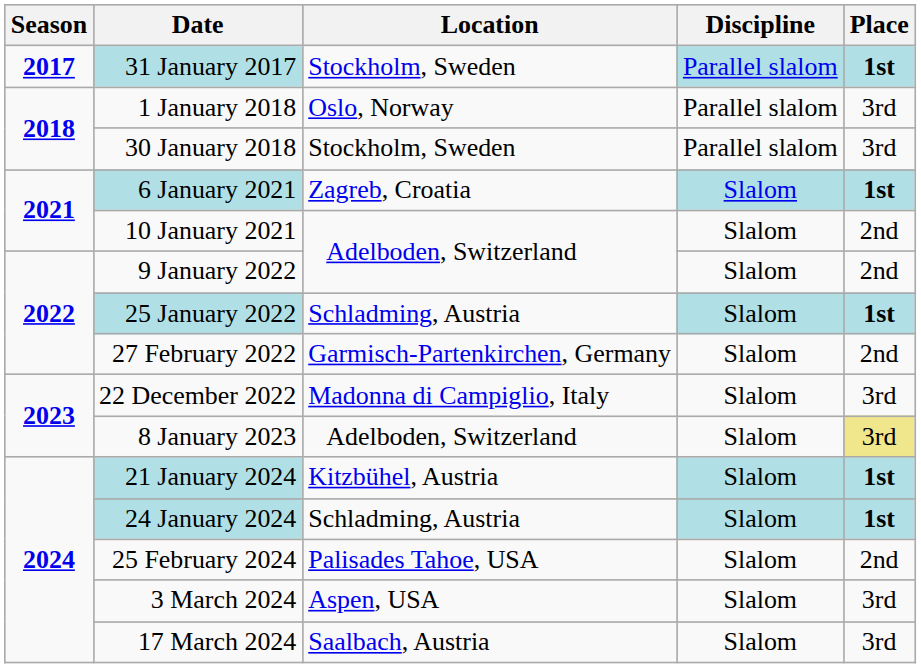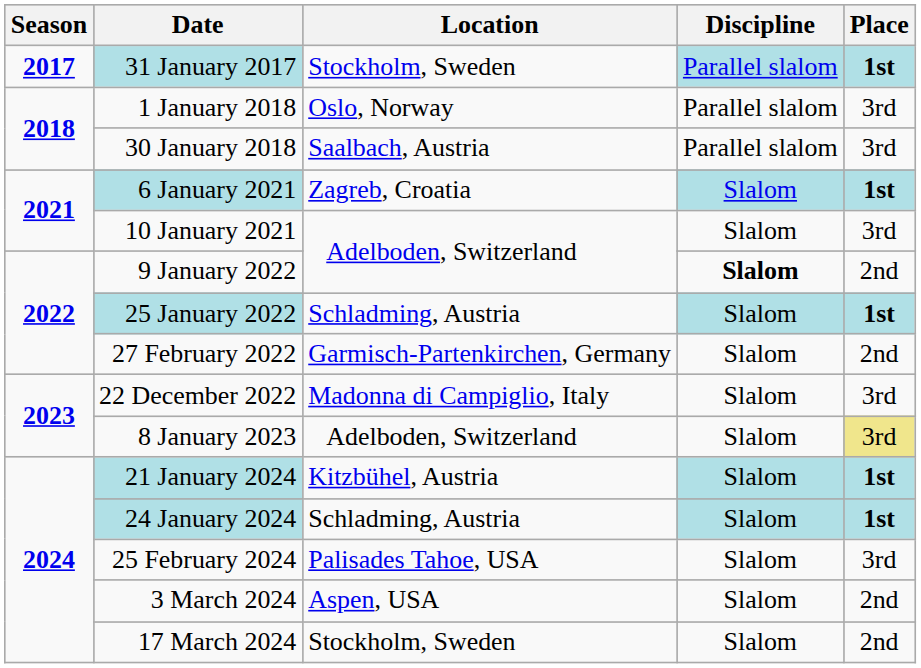30 January 2018 | Location: Stockholm, Sweden -> Saalbach, Austria
10 January 2021 | Place: 2nd -> 3rd
9 January 2022 | Discipline: normal -> bold
25 February 2024 | Place: 2nd -> 3rd
3 March 2024 | Place: 3rd -> 2nd
17 March 2024 | Location: Saalbach, Austria -> Stockholm, Sweden
17 March 2024 | Place: 3rd -> 2nd
